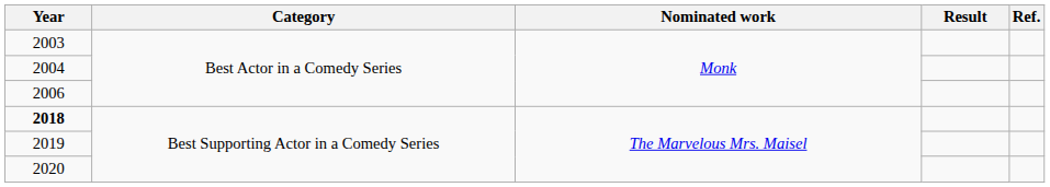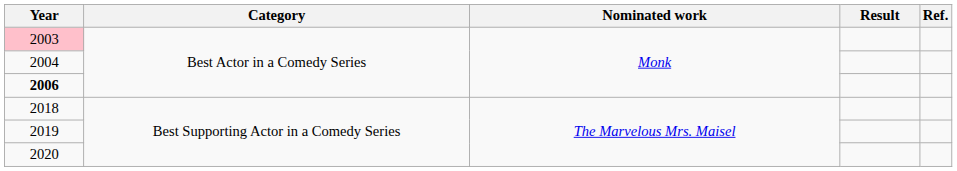2003 | Year: no background -> pink background
2006 | Year: normal -> bold
2018 | Year: bold -> normal
